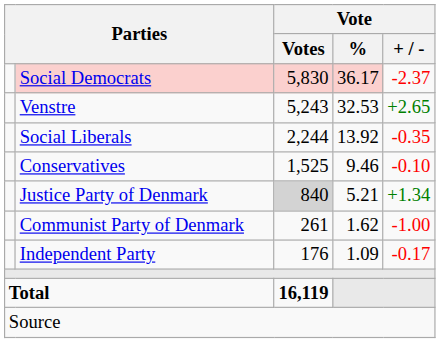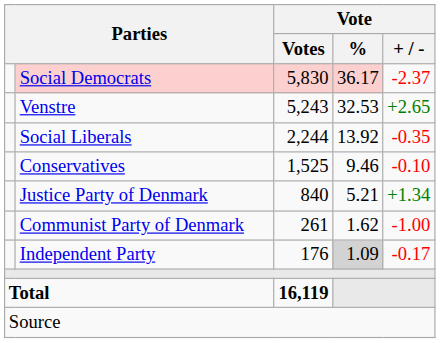Justice Party of Denmark | Vote / Votes: lightgrey background -> no background
Independent Party | Vote / %: no background -> lightgrey background
